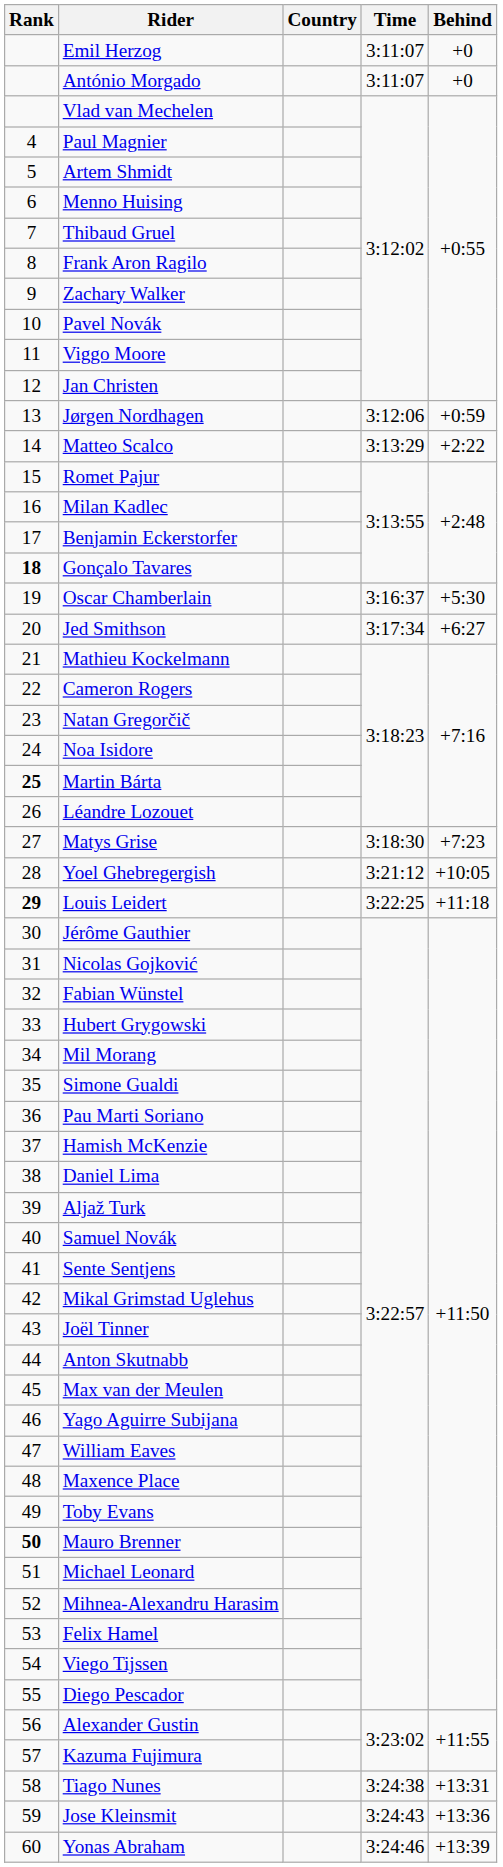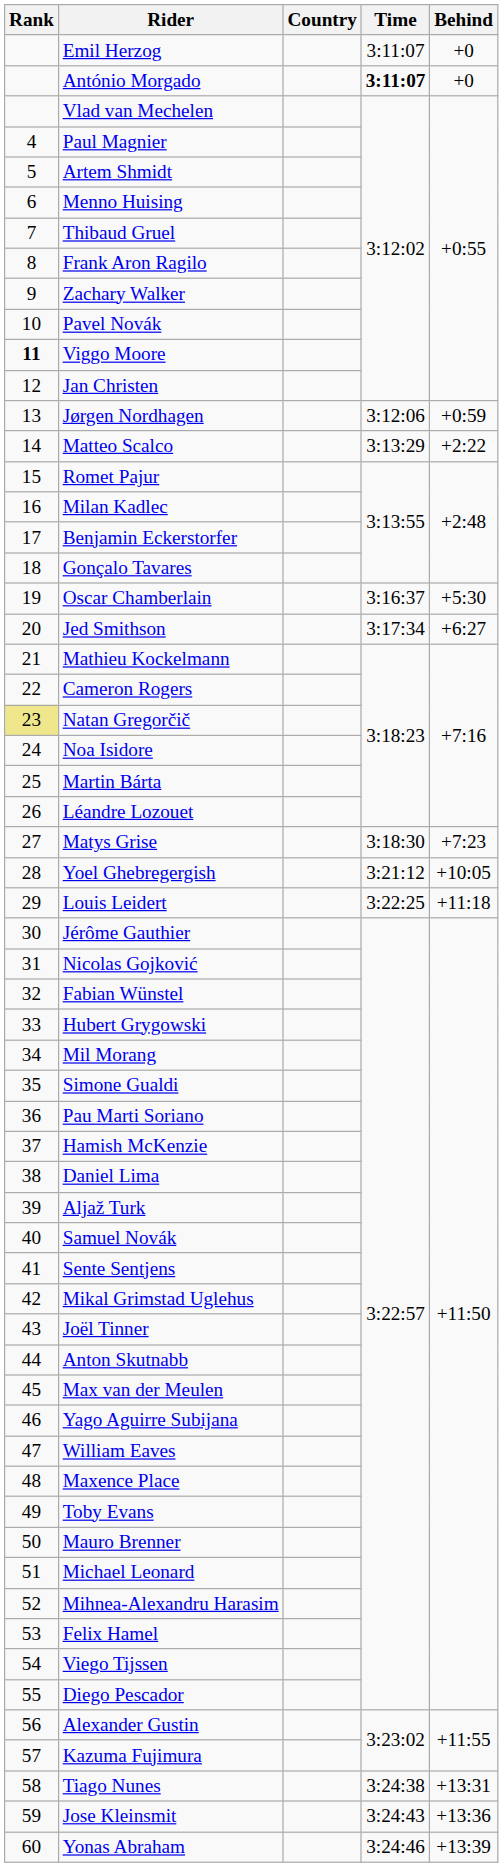António Morgado | Time: normal -> bold
Viggo Moore | Rank: normal -> bold
Gonçalo Tavares | Rank: bold -> normal
Natan Gregorčič | Rank: no background -> khaki background
Martin Bárta | Rank: bold -> normal
Louis Leidert | Rank: bold -> normal
Mauro Brenner | Rank: bold -> normal
